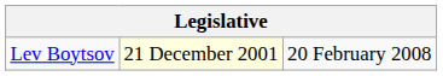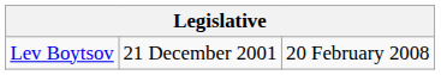Lev Boytsov | column 2: lightyellow background -> no background
